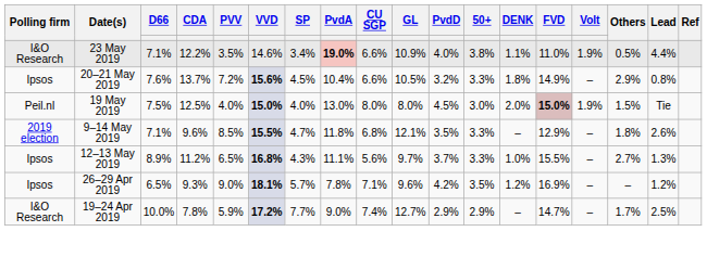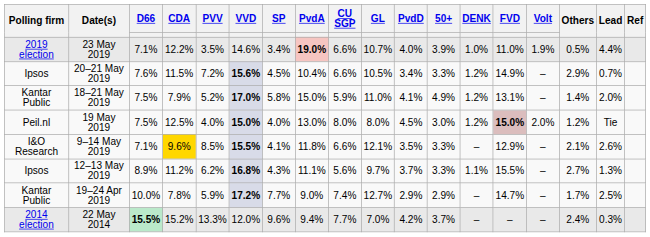23 May 2019 | Polling firm: I&O Research -> 2019 election
23 May 2019 | GL: 10.9% -> 10.7%
23 May 2019 | 50+: 3.8% -> 3.9%
23 May 2019 | DENK: 1.1% -> 1.0%
20–21 May 2019 | CDA: 13.7% -> 11.5%
20–21 May 2019 | PvdD: 3.2% -> 3.4%
20–21 May 2019 | DENK: 1.8% -> 1.2%
20–21 May 2019 | Lead: 0.8% -> 0.7%
+ row: Kantar Public | 18–21 May 2019 | 7.5% | 7.9% | 5.2% | 17.0% | 5.8% | 15.0% | 5.9% | 11.0% | 4.1% | 4.9% | 1.2% | 13.1% | – | 1.4% | 2.0%
19 May 2019 | DENK: 2.0% -> 1.2%
19 May 2019 | Volt: 1.9% -> 2.0%
19 May 2019 | Others: 1.5% -> 1.2%
9–14 May 2019 | Polling firm: 2019 election -> I&O Research
9–14 May 2019 | CDA: no background -> gold background
9–14 May 2019 | SP: 4.7% -> 4.1%
9–14 May 2019 | CU SGP: 6.8% -> 6.6%
9–14 May 2019 | Others: 1.8% -> 2.1%
12–13 May 2019 | PVV: 6.5% -> 6.2%
12–13 May 2019 | DENK: 1.0% -> 1.1%
- row: Ipsos | 26–29 Apr 2019 | 6.5% | 9.3% | 9.0% | 18.1% | 5.7% | 7.8% | 7.1% | 9.6% | 4.2% | 3.5% | 1.2% | 16.9% | – | – | 1.2%
19–24 Apr 2019 | Polling firm: I&O Research -> Kantar Public
+ row: 2014 election | 22 May 2014 | 15.5% | 15.2% | 13.3% | 12.0% | 9.6% | 9.4% | 7.7% | 7.0% | 4.2% | 3.7% | – | – | – | 2.4% | 0.3%
